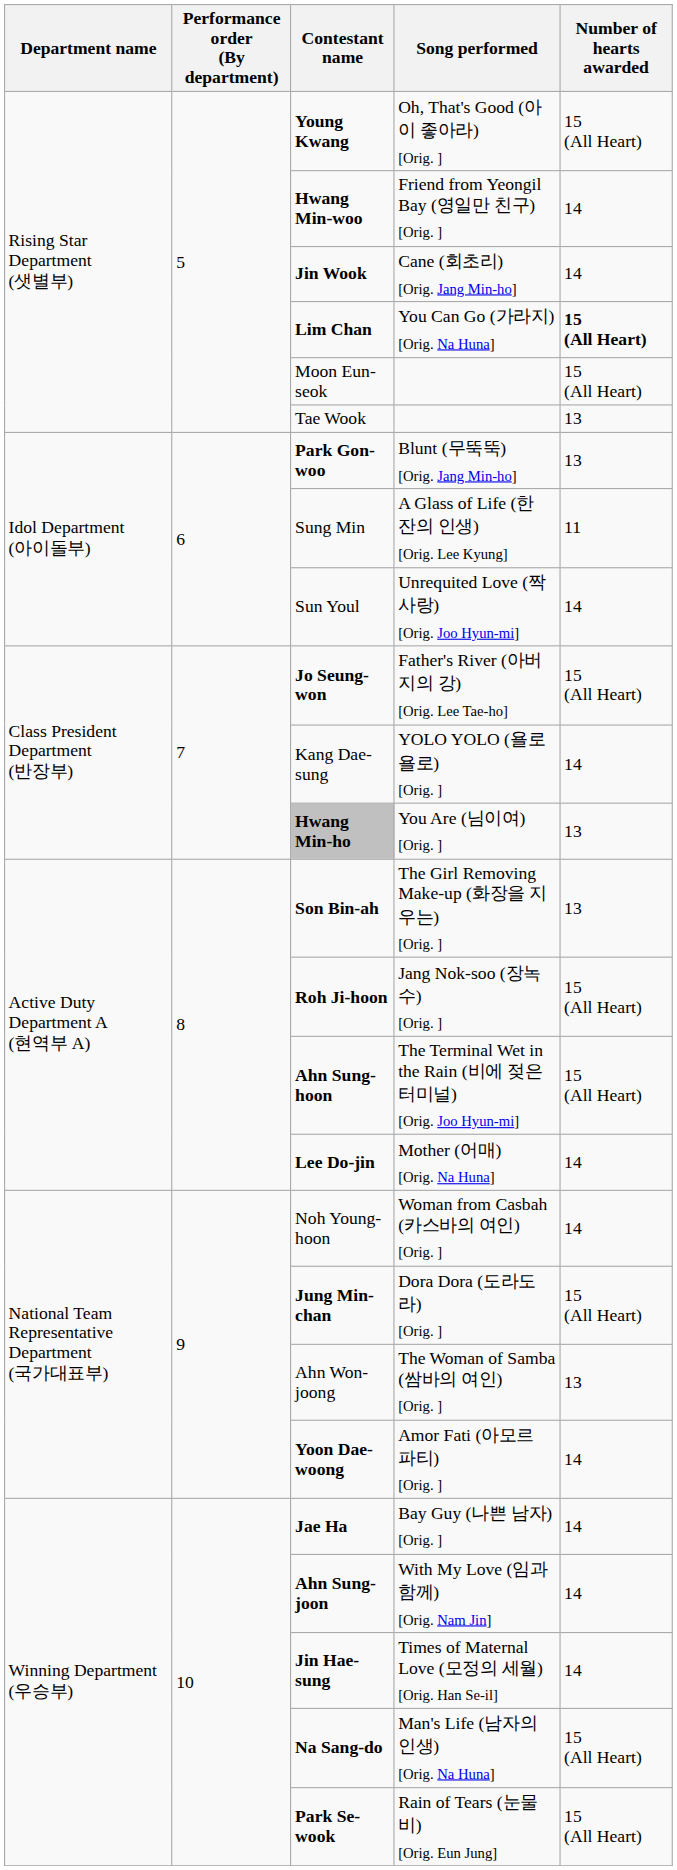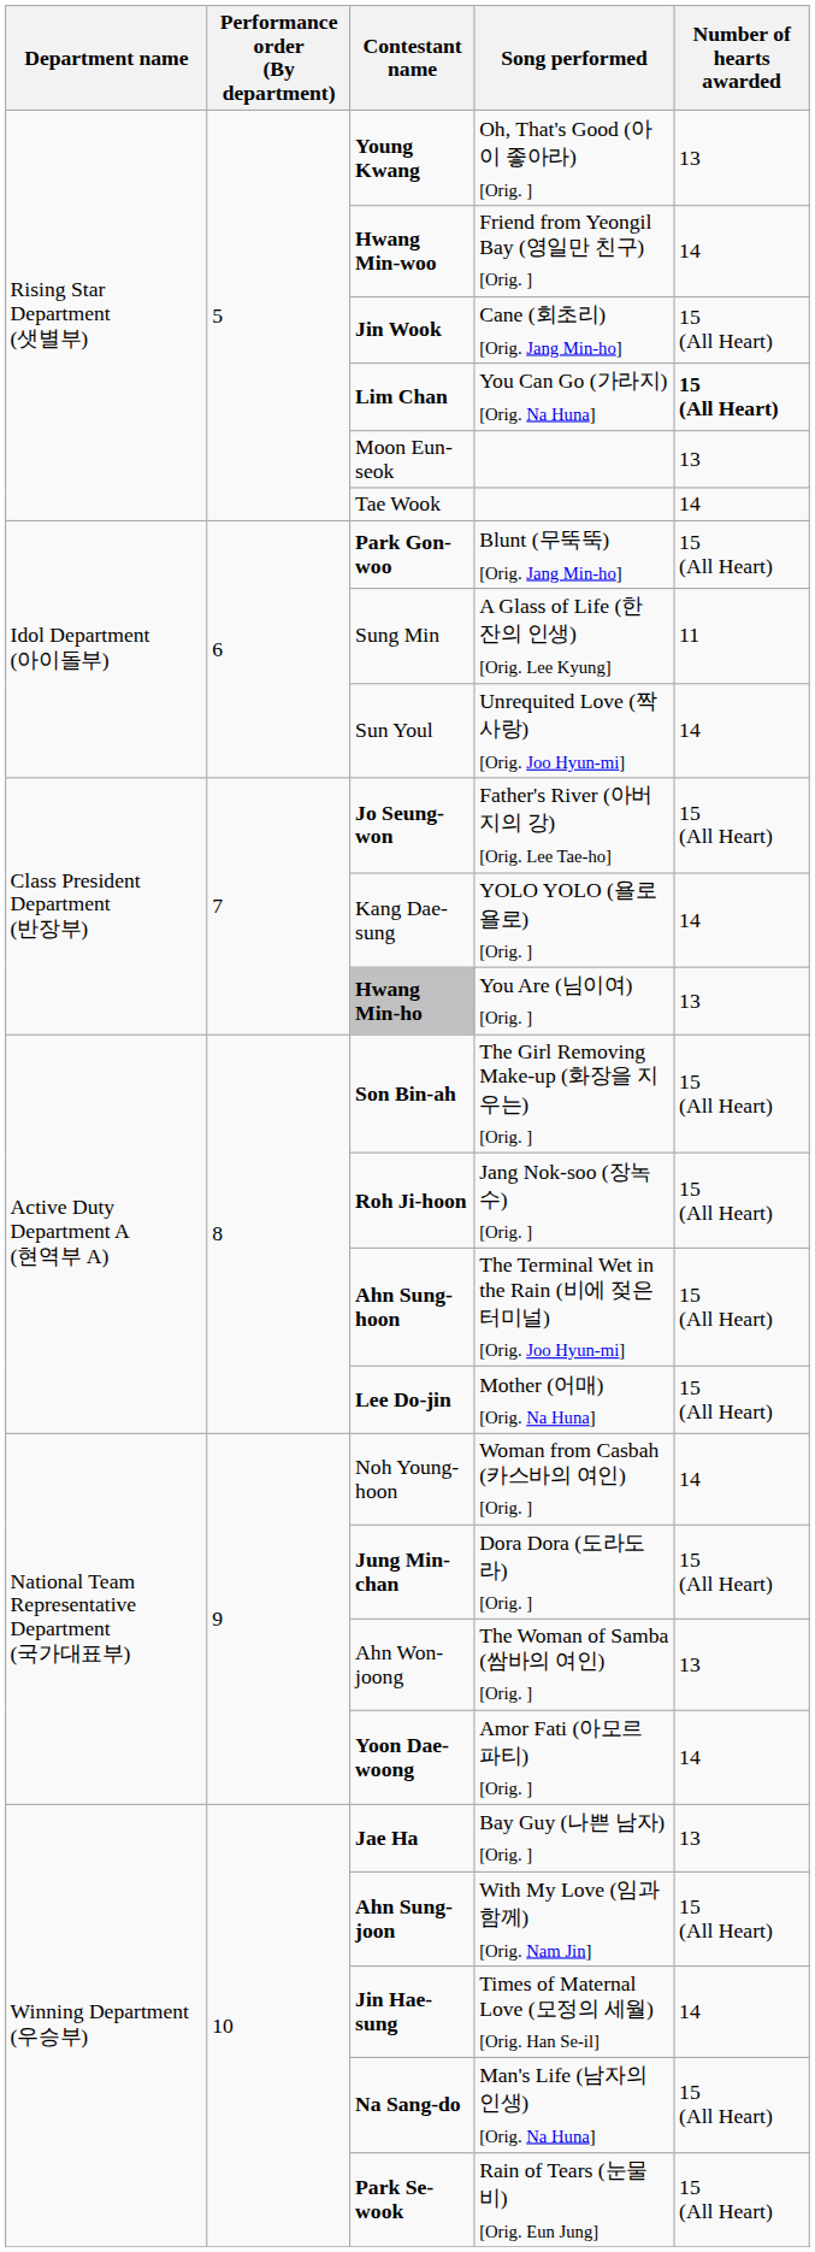Young Kwang | Number of hearts awarded: 15 (All Heart) -> 13
Jin Wook | Number of hearts awarded: 14 -> 15 (All Heart)
Moon Eun-seok | Number of hearts awarded: 15 (All Heart) -> 13
Tae Wook | Number of hearts awarded: 13 -> 14
Park Gon-woo | Number of hearts awarded: 13 -> 15 (All Heart)
Son Bin-ah | Number of hearts awarded: 13 -> 15 (All Heart)
Lee Do-jin | Number of hearts awarded: 14 -> 15 (All Heart)
Jae Ha | Number of hearts awarded: 14 -> 13
Ahn Sung-joon | Number of hearts awarded: 14 -> 15 (All Heart)
